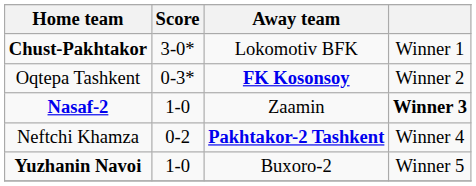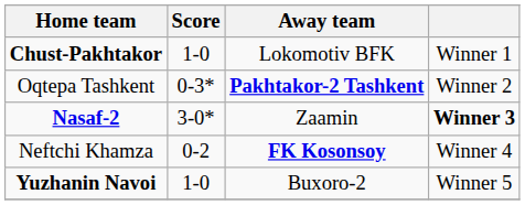Chust-Pakhtakor | Score: 3-0* -> 1-0
Oqtepa Tashkent | Away team: FK Kosonsoy -> Pakhtakor-2 Tashkent
Nasaf-2 | Score: 1-0 -> 3-0*
Neftchi Khamza | Away team: Pakhtakor-2 Tashkent -> FK Kosonsoy
